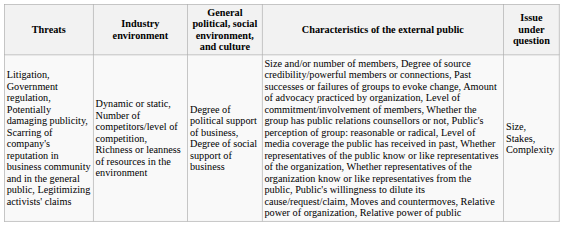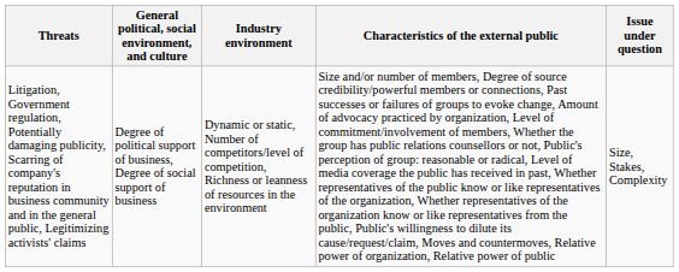columns swapped: Industry environment <-> General political, social environment, and culture
